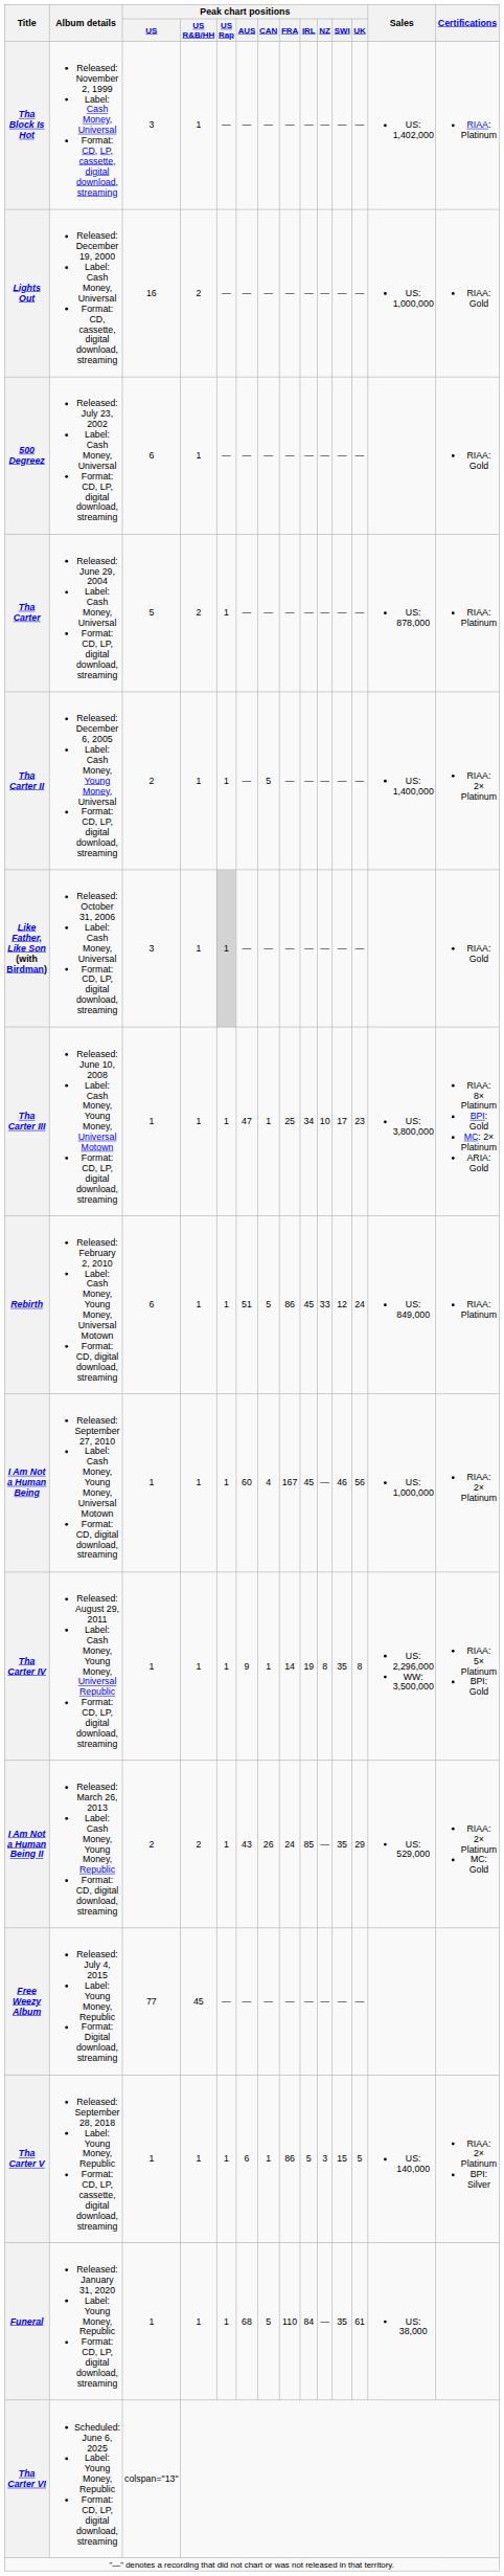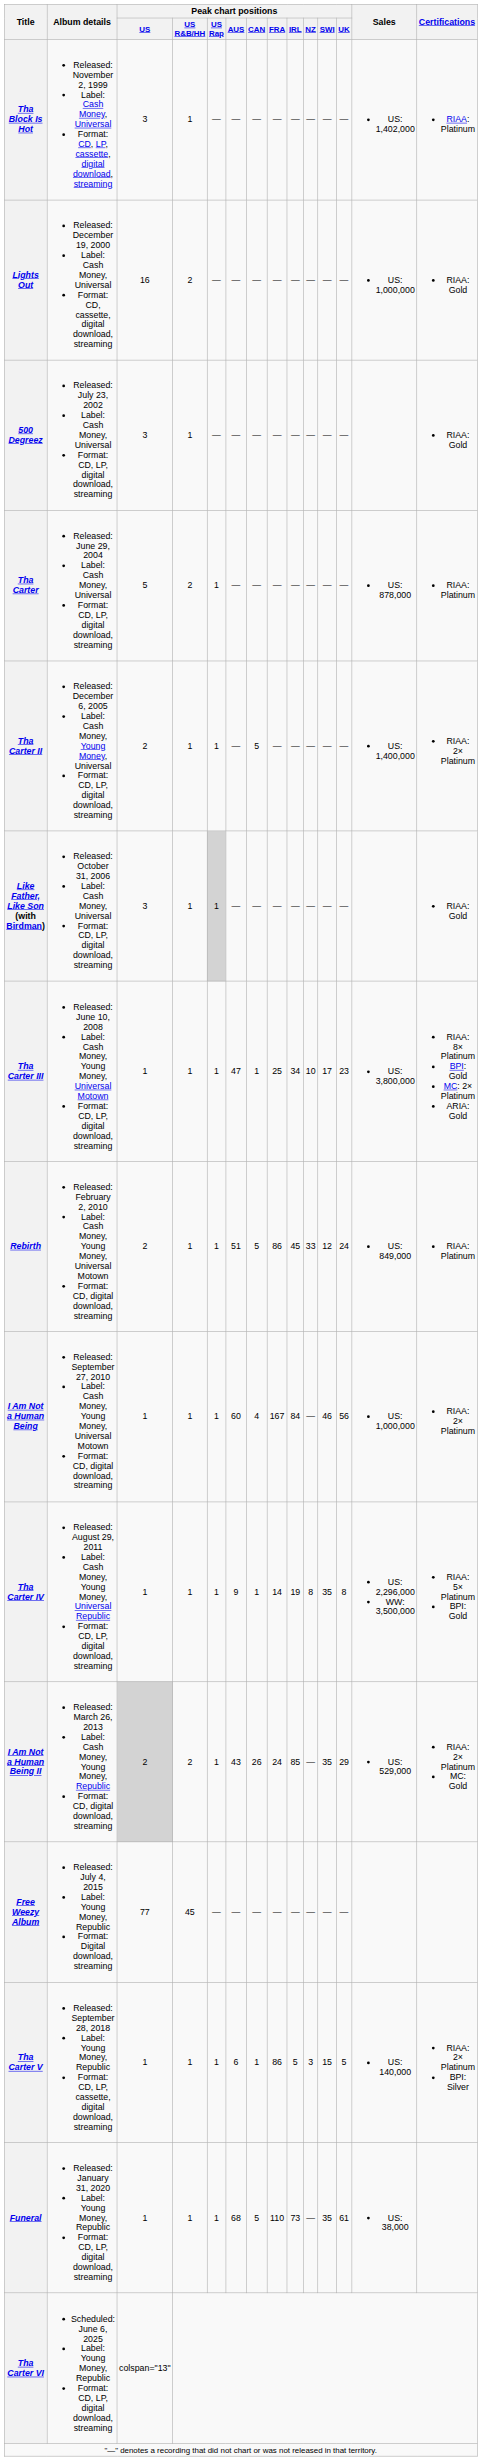500 Degreez | Peak chart positions / US: 6 -> 3
Rebirth | Peak chart positions / US: 6 -> 2
I Am Not a Human Being | Peak chart positions / IRL: 45 -> 84
I Am Not a Human Being II | Peak chart positions / US: no background -> lightgrey background
Funeral | Peak chart positions / IRL: 84 -> 73
